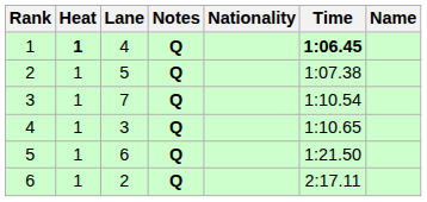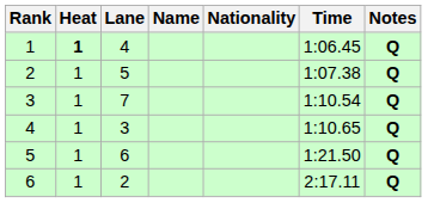columns swapped: Name <-> Notes
row 2 | Time: bold -> normal
